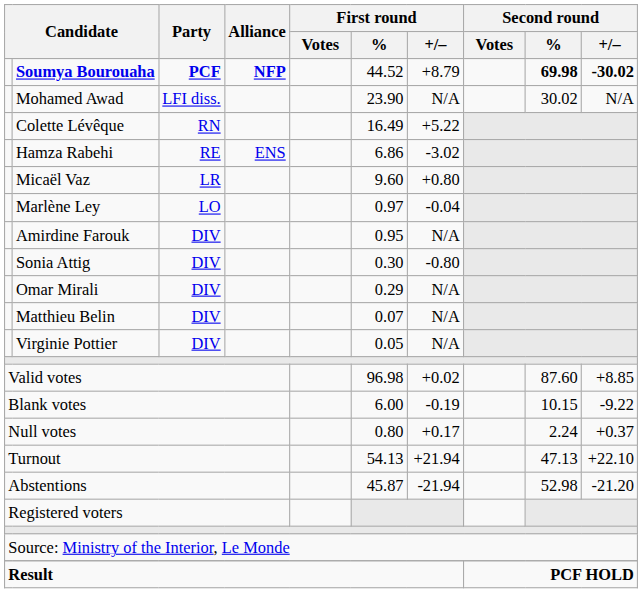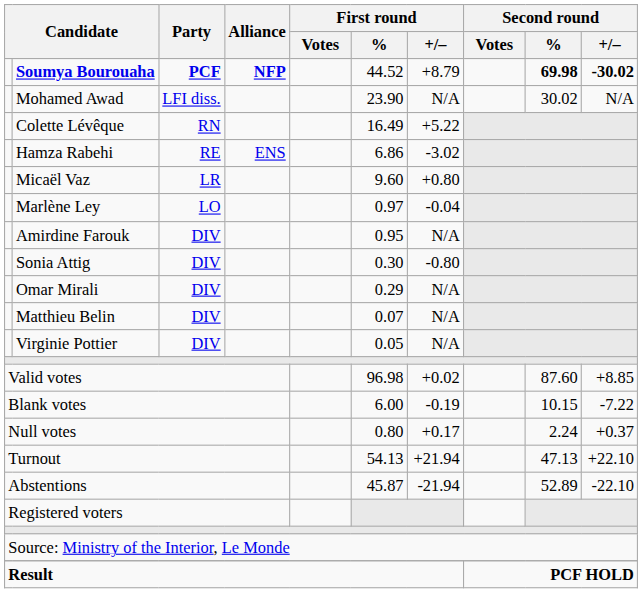Blank votes | Second round / +/–: -9.22 -> -7.22
Abstentions | Second round / %: 52.98 -> 52.89
Abstentions | Second round / +/–: -21.20 -> -22.10
